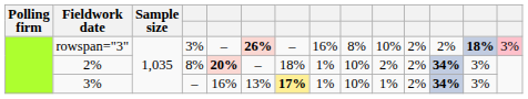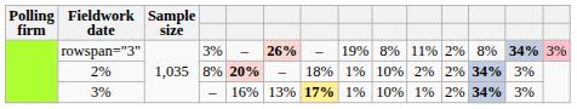rowspan="3" | column 8: 16% -> 19%
rowspan="3" | column 10: 10% -> 11%
rowspan="3" | column 12: 2% -> 8%
rowspan="3" | column 13: 18% -> 34%
